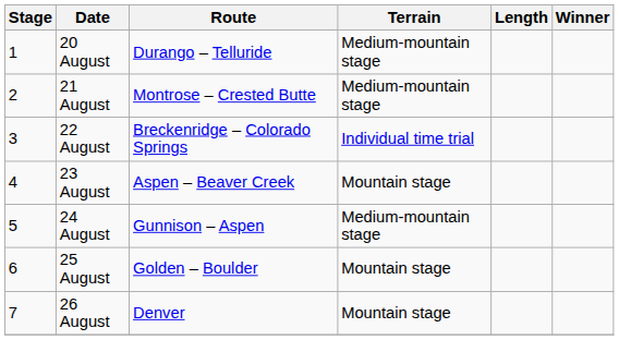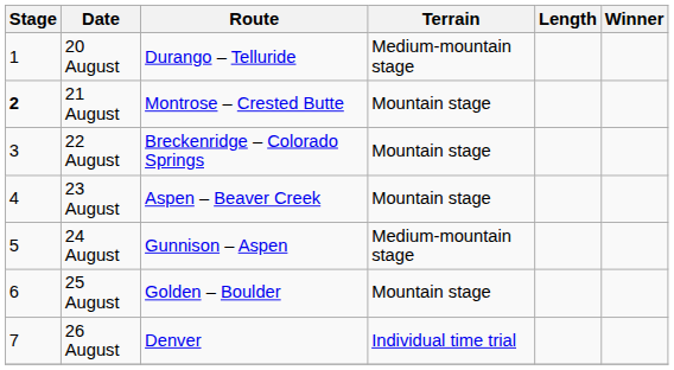21 August | Stage: normal -> bold
21 August | Terrain: Medium-mountain stage -> Mountain stage
22 August | Terrain: Individual time trial -> Mountain stage
26 August | Terrain: Mountain stage -> Individual time trial
